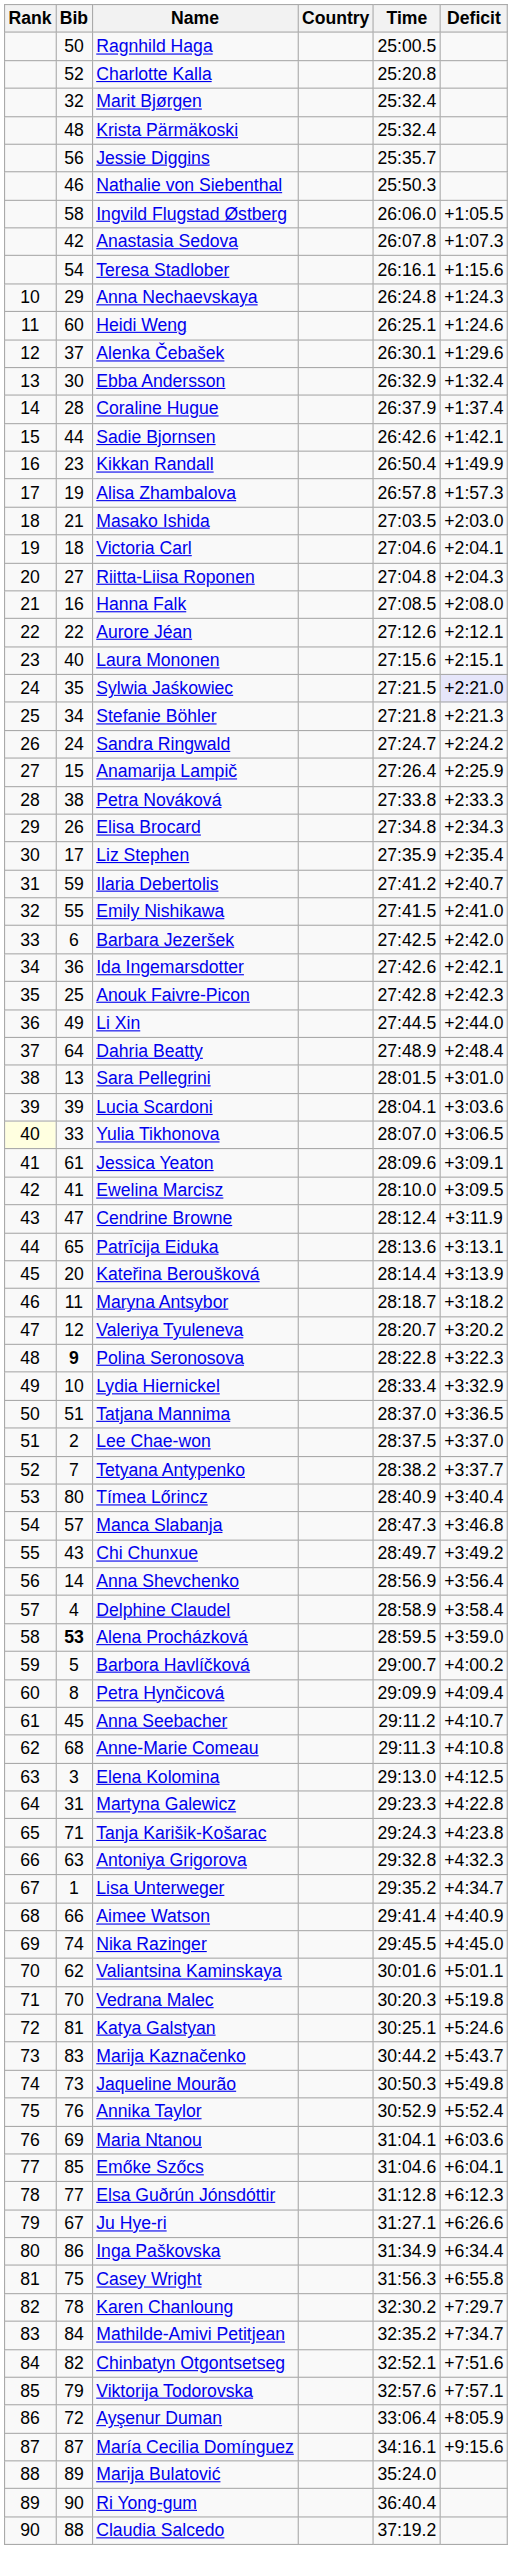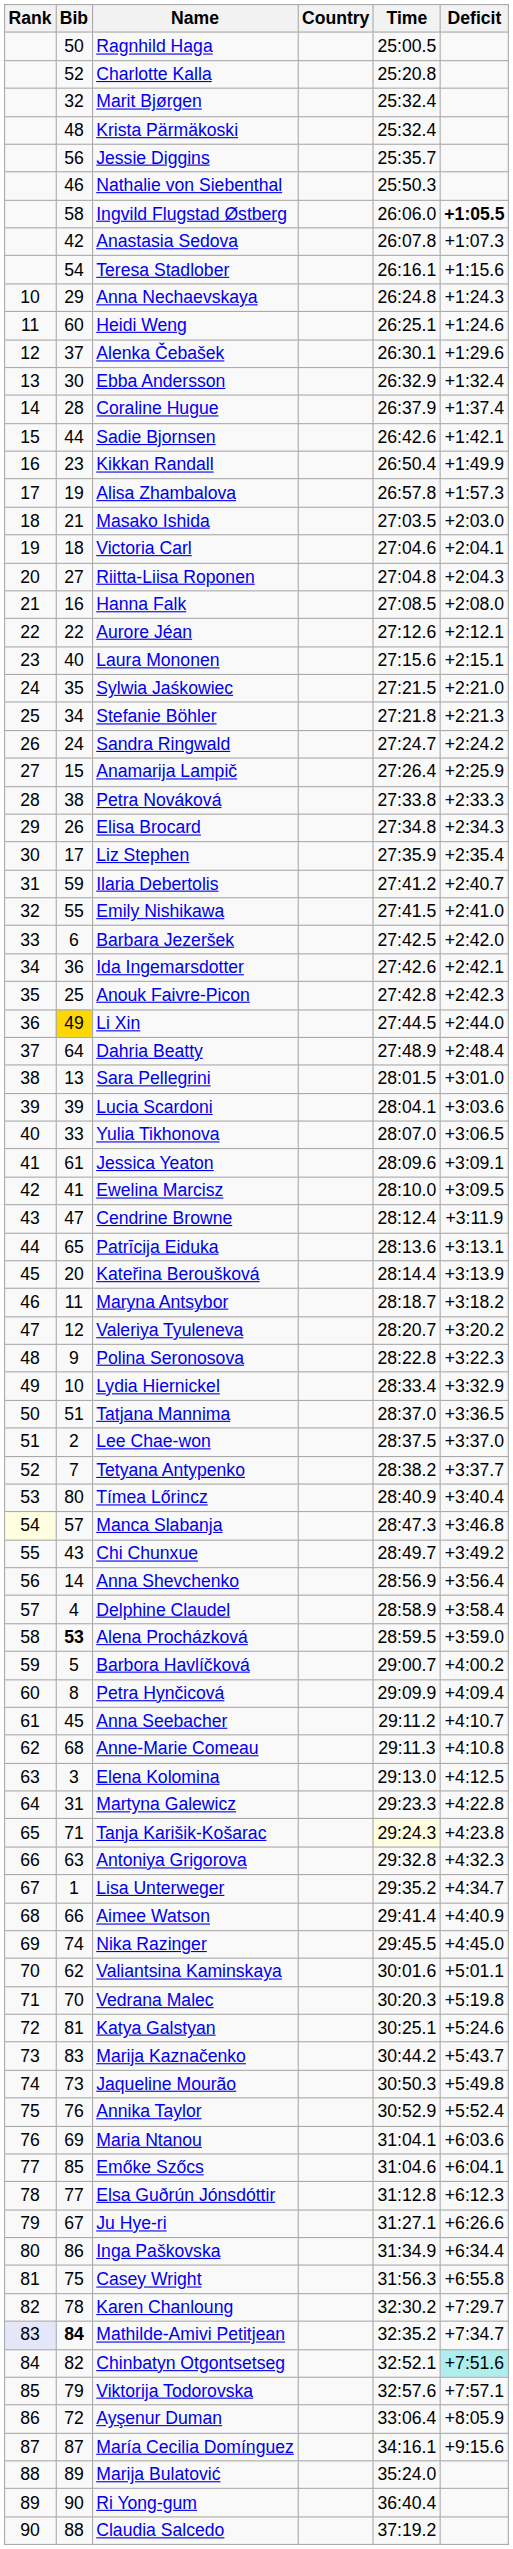Ingvild Flugstad Østberg | Deficit: normal -> bold
Sylwia Jaśkowiec | Deficit: lavender background -> no background
Li Xin | Bib: no background -> gold background
Yulia Tikhonova | Rank: lightyellow background -> no background
Polina Seronosova | Bib: bold -> normal
Manca Slabanja | Rank: no background -> lightyellow background
Tanja Karišik-Košarac | Time: no background -> lightyellow background
Mathilde-Amivi Petitjean | Rank: no background -> lavender background
Mathilde-Amivi Petitjean | Bib: normal -> bold
Chinbatyn Otgontsetseg | Deficit: no background -> paleturquoise background
